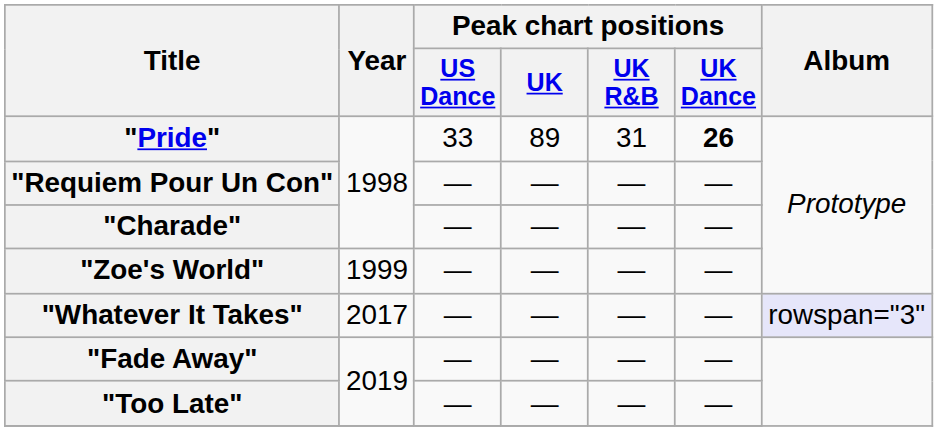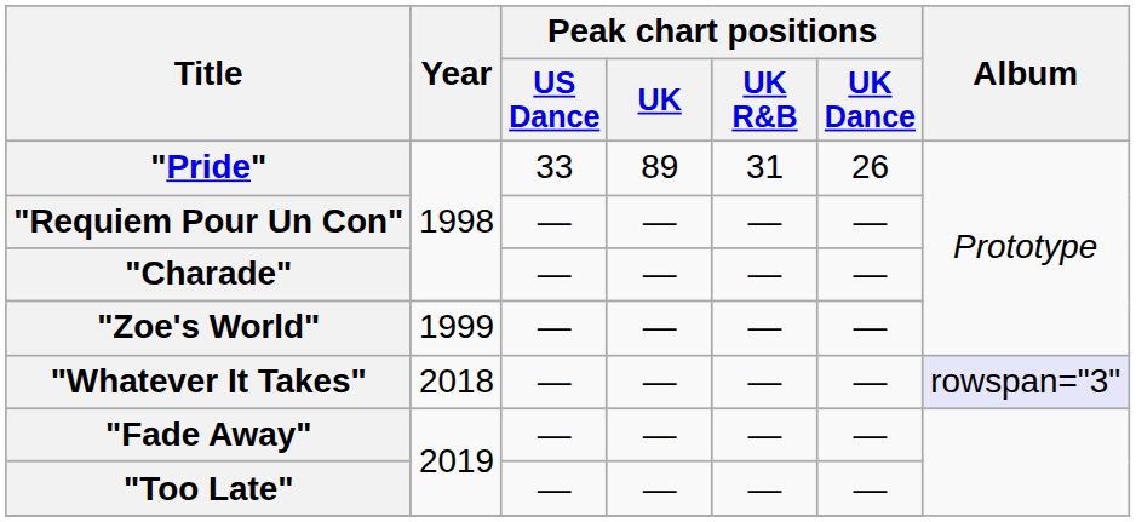"Pride" | Peak chart positions / UK Dance: bold -> normal
"Whatever It Takes" | Year: 2017 -> 2018
